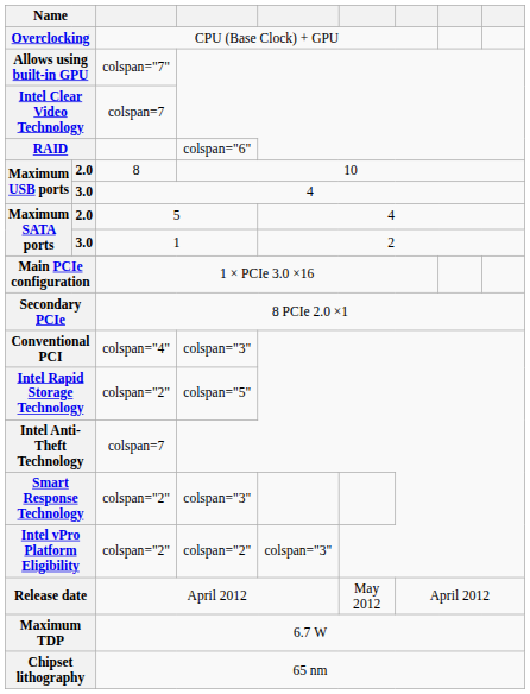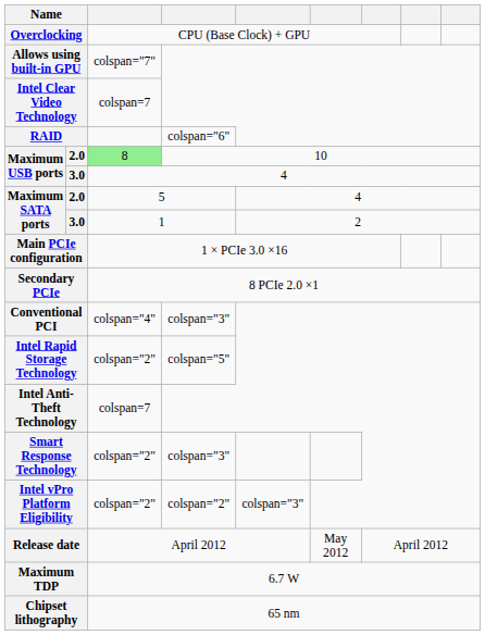Maximum USB ports / 2.0 | column 3: no background -> lightgreen background
